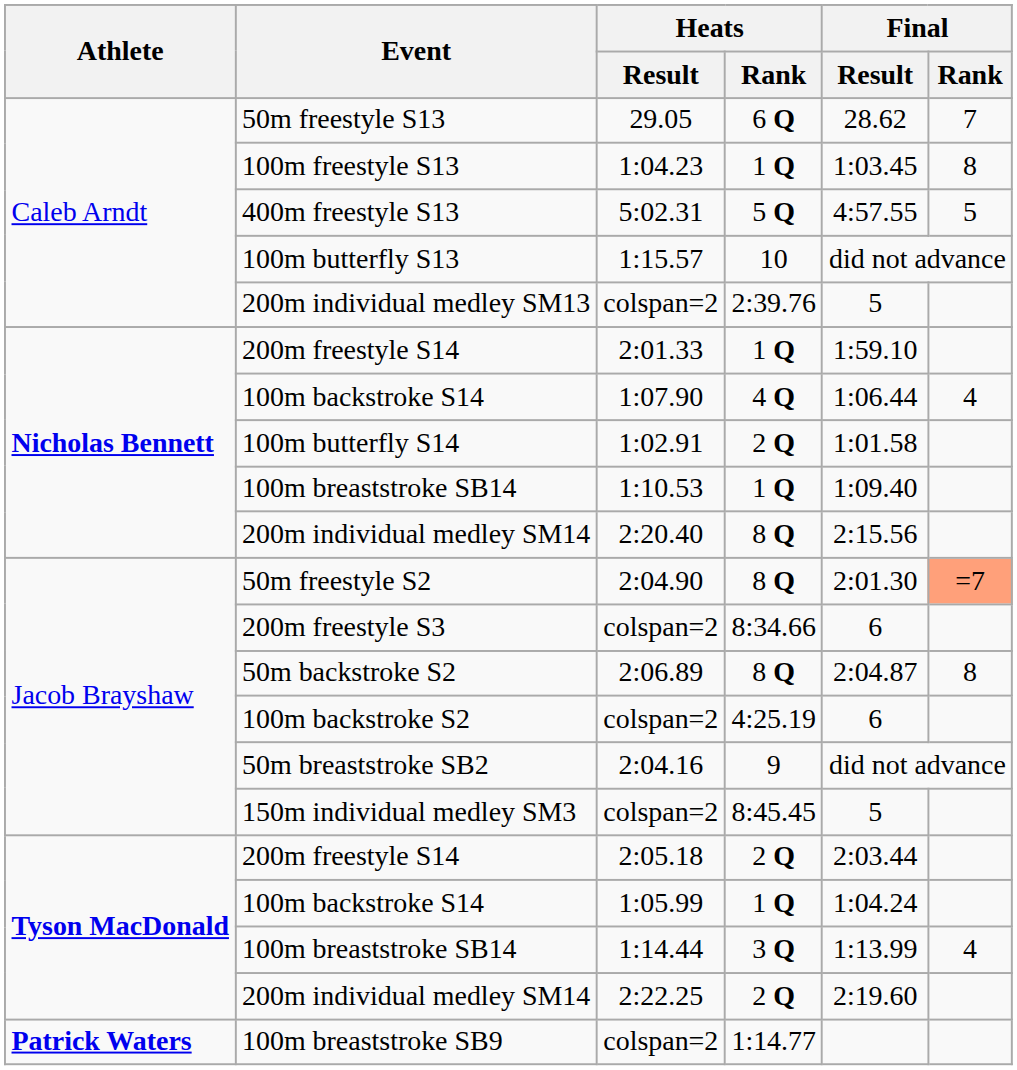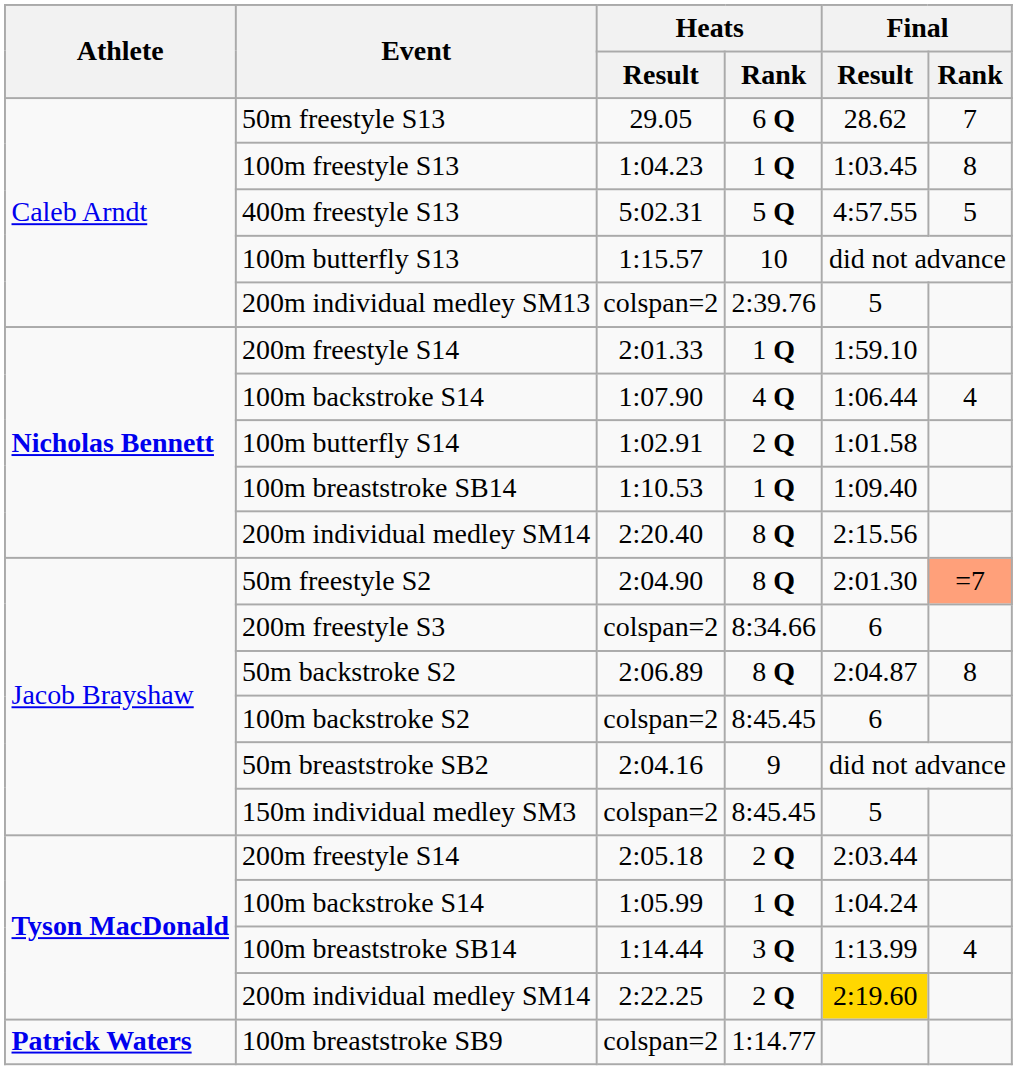100m backstroke S2 | Heats / Rank: 4:25.19 -> 8:45.45
200m individual medley SM14 / 2:22.25 | Final / Result: no background -> gold background
